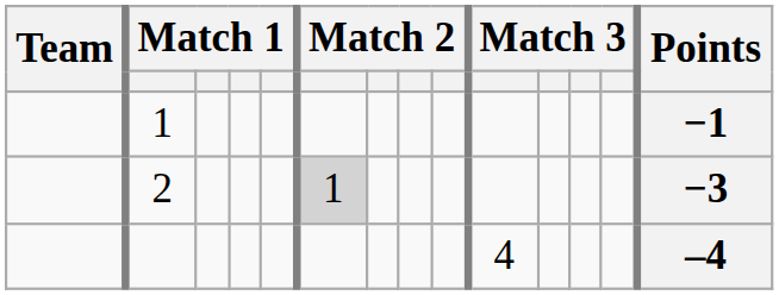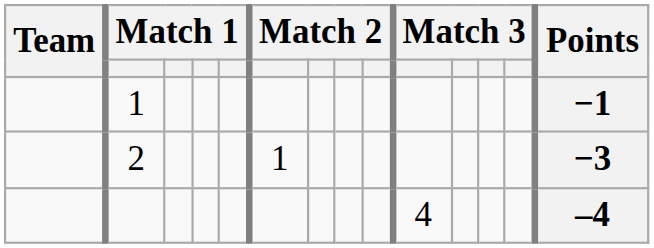2 | column 6: lightgrey background -> no background
